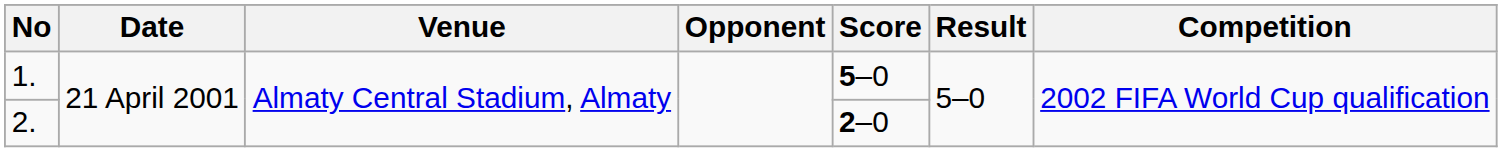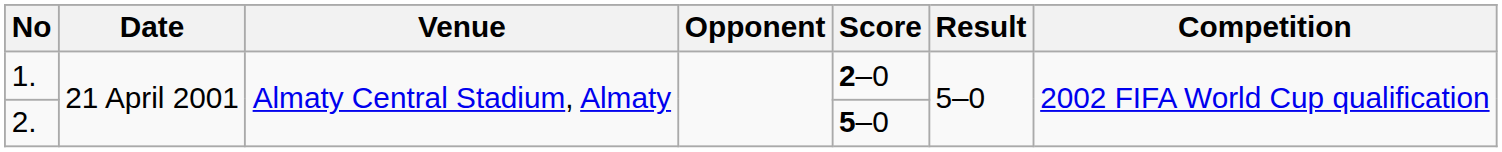1. | Score: 5–0 -> 2–0
2. | Score: 2–0 -> 5–0
